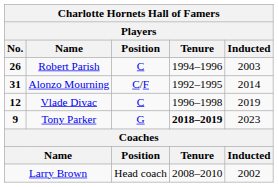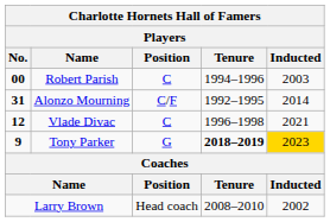Robert Parish | No.: 26 -> 00
Vlade Divac | Inducted: 2019 -> 2021
Tony Parker | Inducted: no background -> gold background
